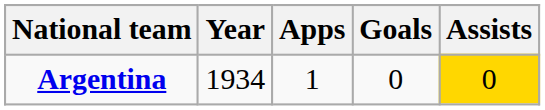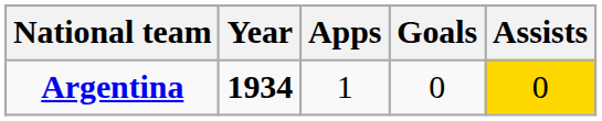Argentina | Year: normal -> bold
